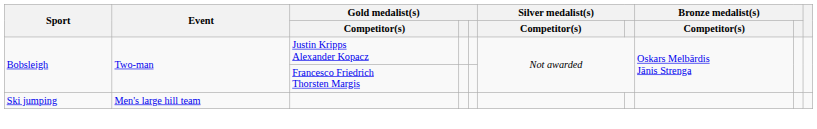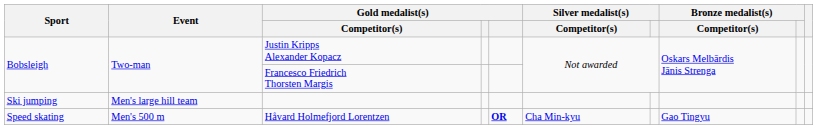+ row: Speed skating | Men's 500 m | Håvard Holmefjord Lorentzen | OR | Cha Min-kyu | Gao Tingyu
